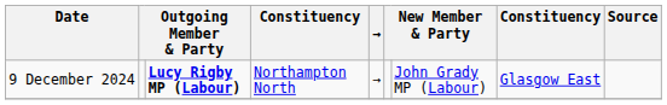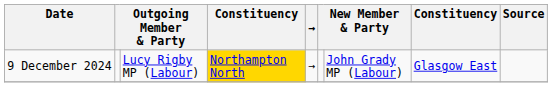9 December 2024 | column 3: bold -> normal
9 December 2024 | column 4: no background -> gold background
